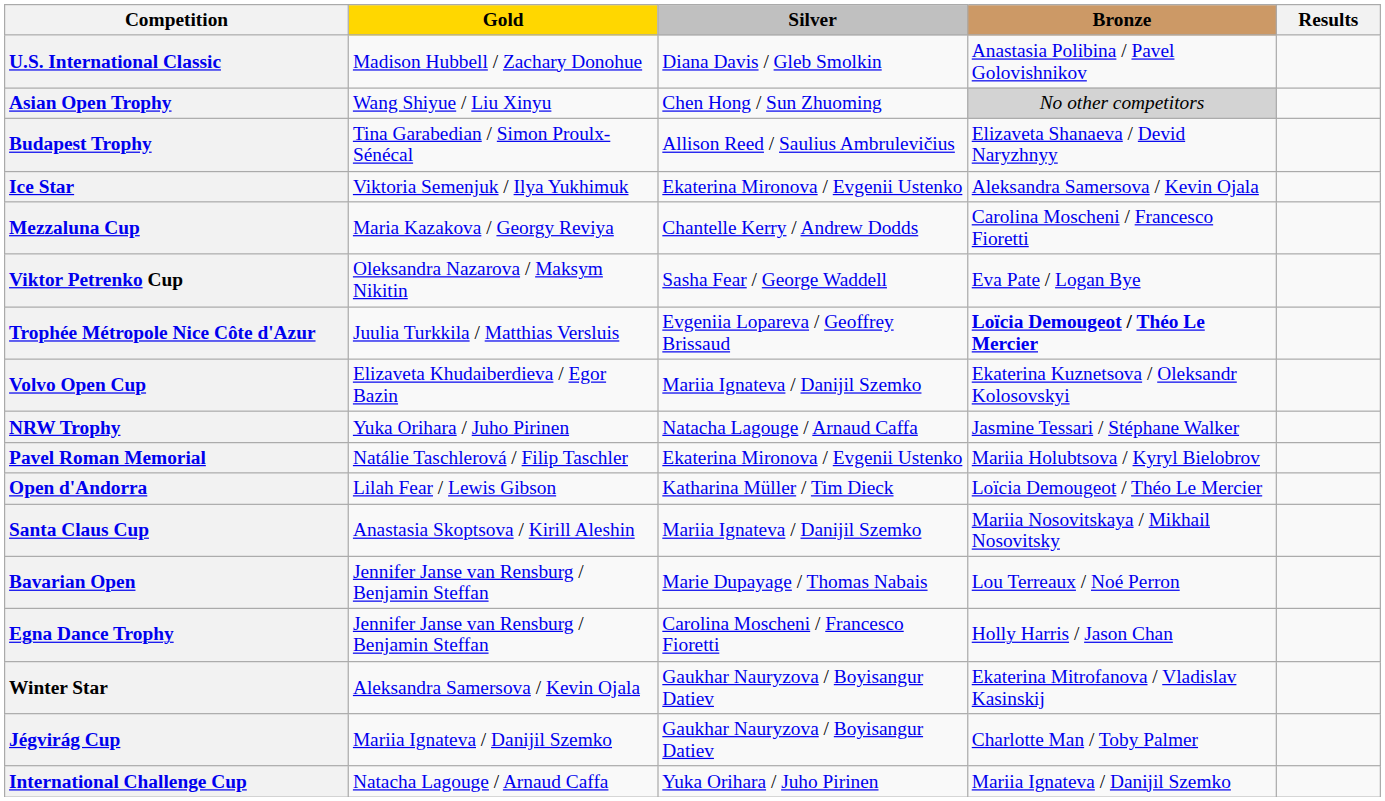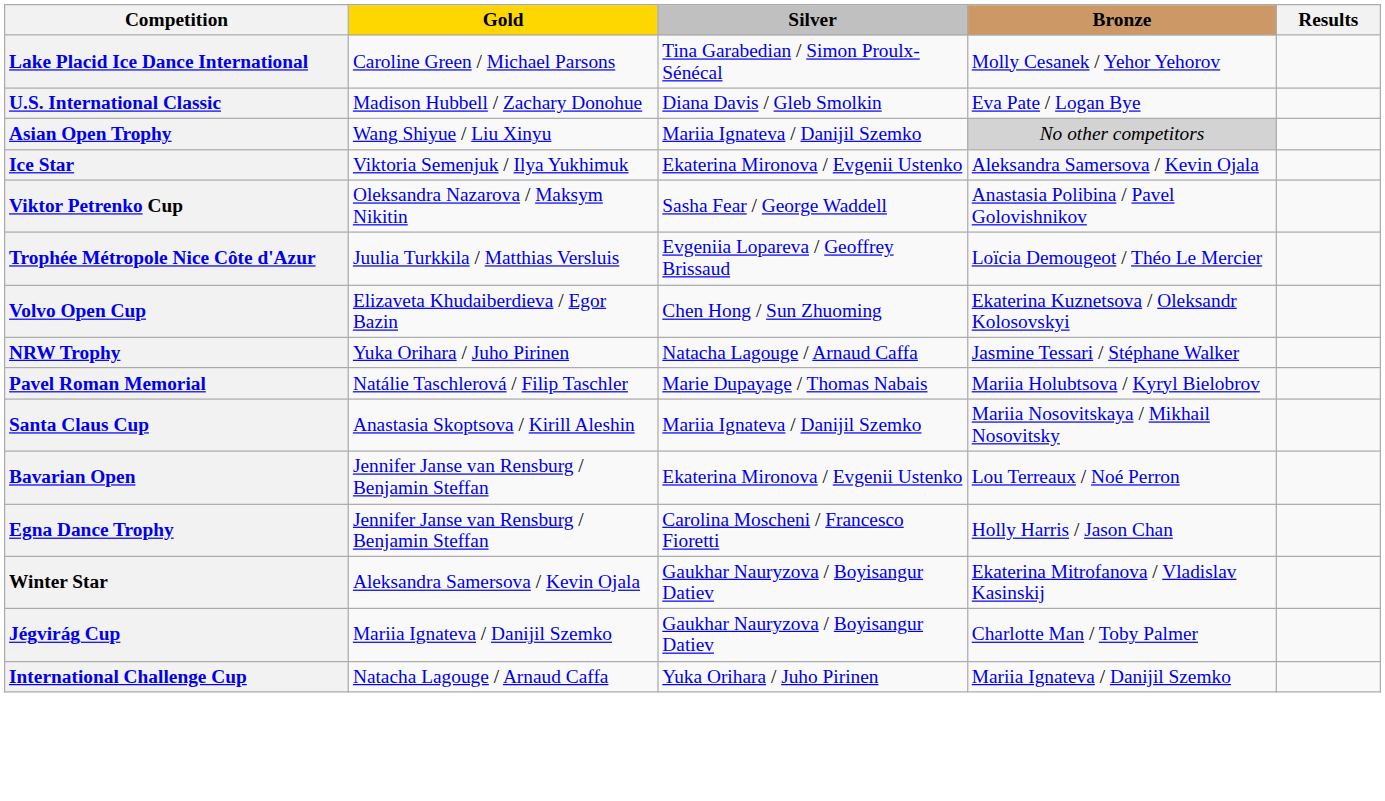+ row: Lake Placid Ice Dance International | Caroline Green / Michael Parsons | Tina Garabedian / Simon Proulx-Sénécal | Molly Cesanek / Yehor Yehorov
U.S. International Classic | Bronze: Anastasia Polibina / Pavel Golovishnikov -> Eva Pate / Logan Bye
Asian Open Trophy | Silver: Chen Hong / Sun Zhuoming -> Mariia Ignateva / Danijil Szemko
- row: Budapest Trophy | Tina Garabedian / Simon Proulx-Sénécal | Allison Reed / Saulius Ambrulevičius | Elizaveta Shanaeva / Devid Naryzhnyy
- row: Mezzaluna Cup | Maria Kazakova / Georgy Reviya | Chantelle Kerry / Andrew Dodds | Carolina Moscheni / Francesco Fioretti
Viktor Petrenko Cup | Bronze: Eva Pate / Logan Bye -> Anastasia Polibina / Pavel Golovishnikov
Trophée Métropole Nice Côte d'Azur | Bronze: bold -> normal
Volvo Open Cup | Silver: Mariia Ignateva / Danijil Szemko -> Chen Hong / Sun Zhuoming
Pavel Roman Memorial | Silver: Ekaterina Mironova / Evgenii Ustenko -> Marie Dupayage / Thomas Nabais
- row: Open d'Andorra | Lilah Fear / Lewis Gibson | Katharina Müller / Tim Dieck | Loïcia Demougeot / Théo Le Mercier
Bavarian Open | Silver: Marie Dupayage / Thomas Nabais -> Ekaterina Mironova / Evgenii Ustenko
